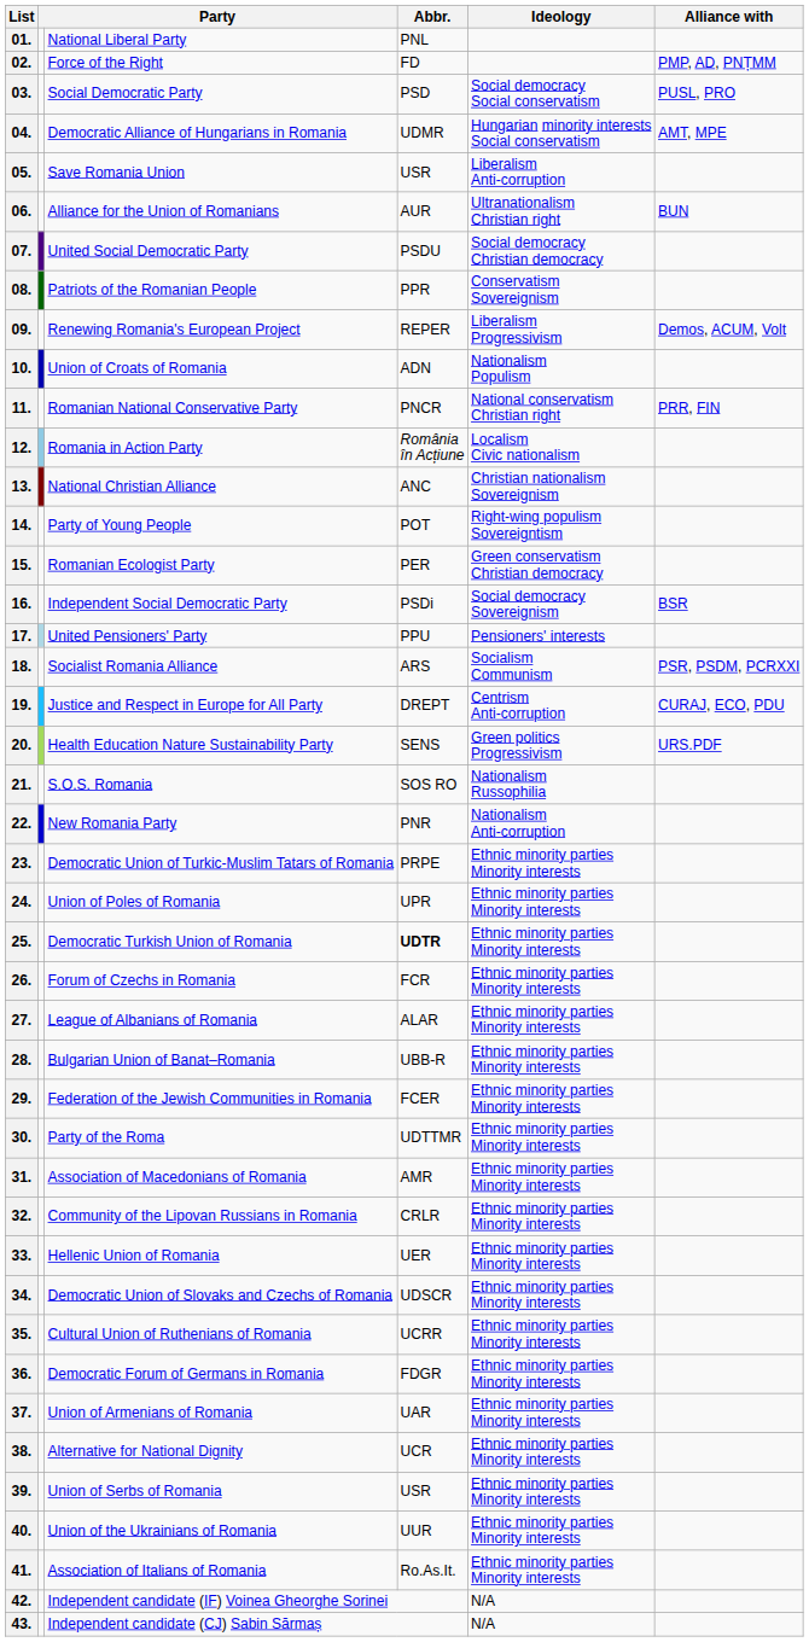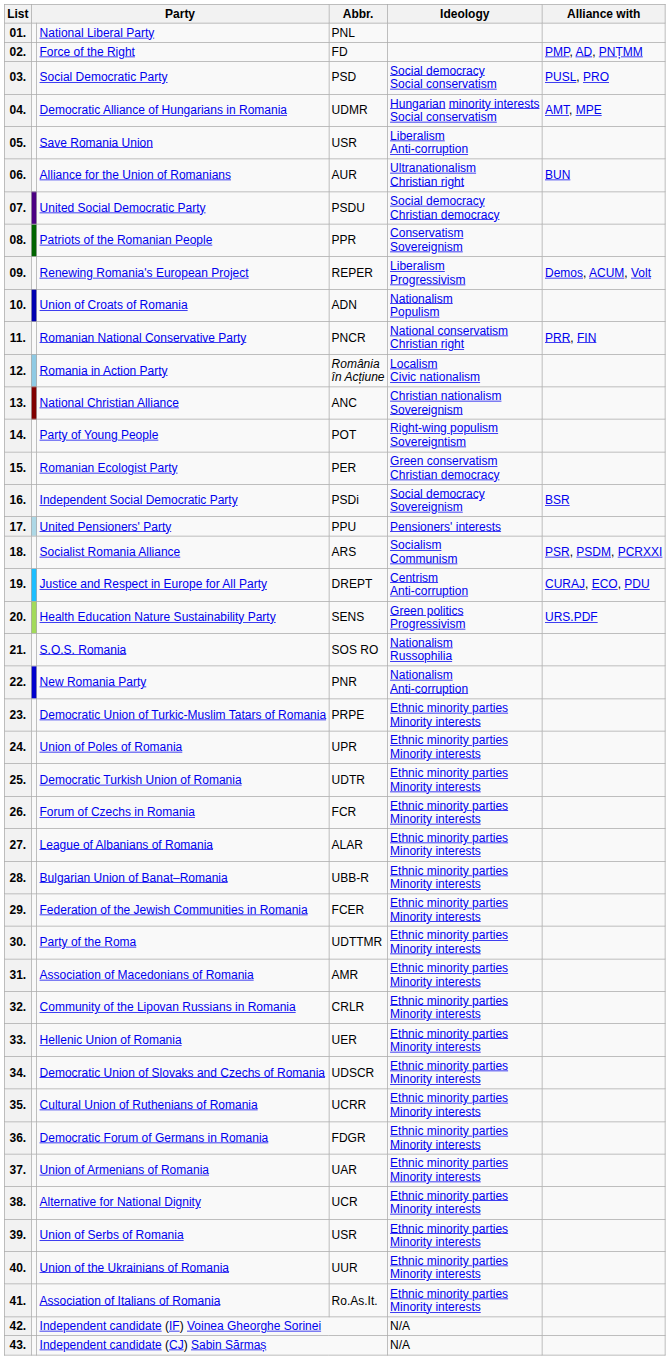25. | Abbr.: bold -> normal
